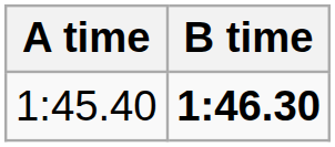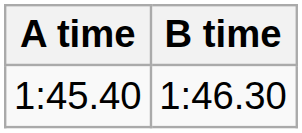1:45.40 | B time: bold -> normal
